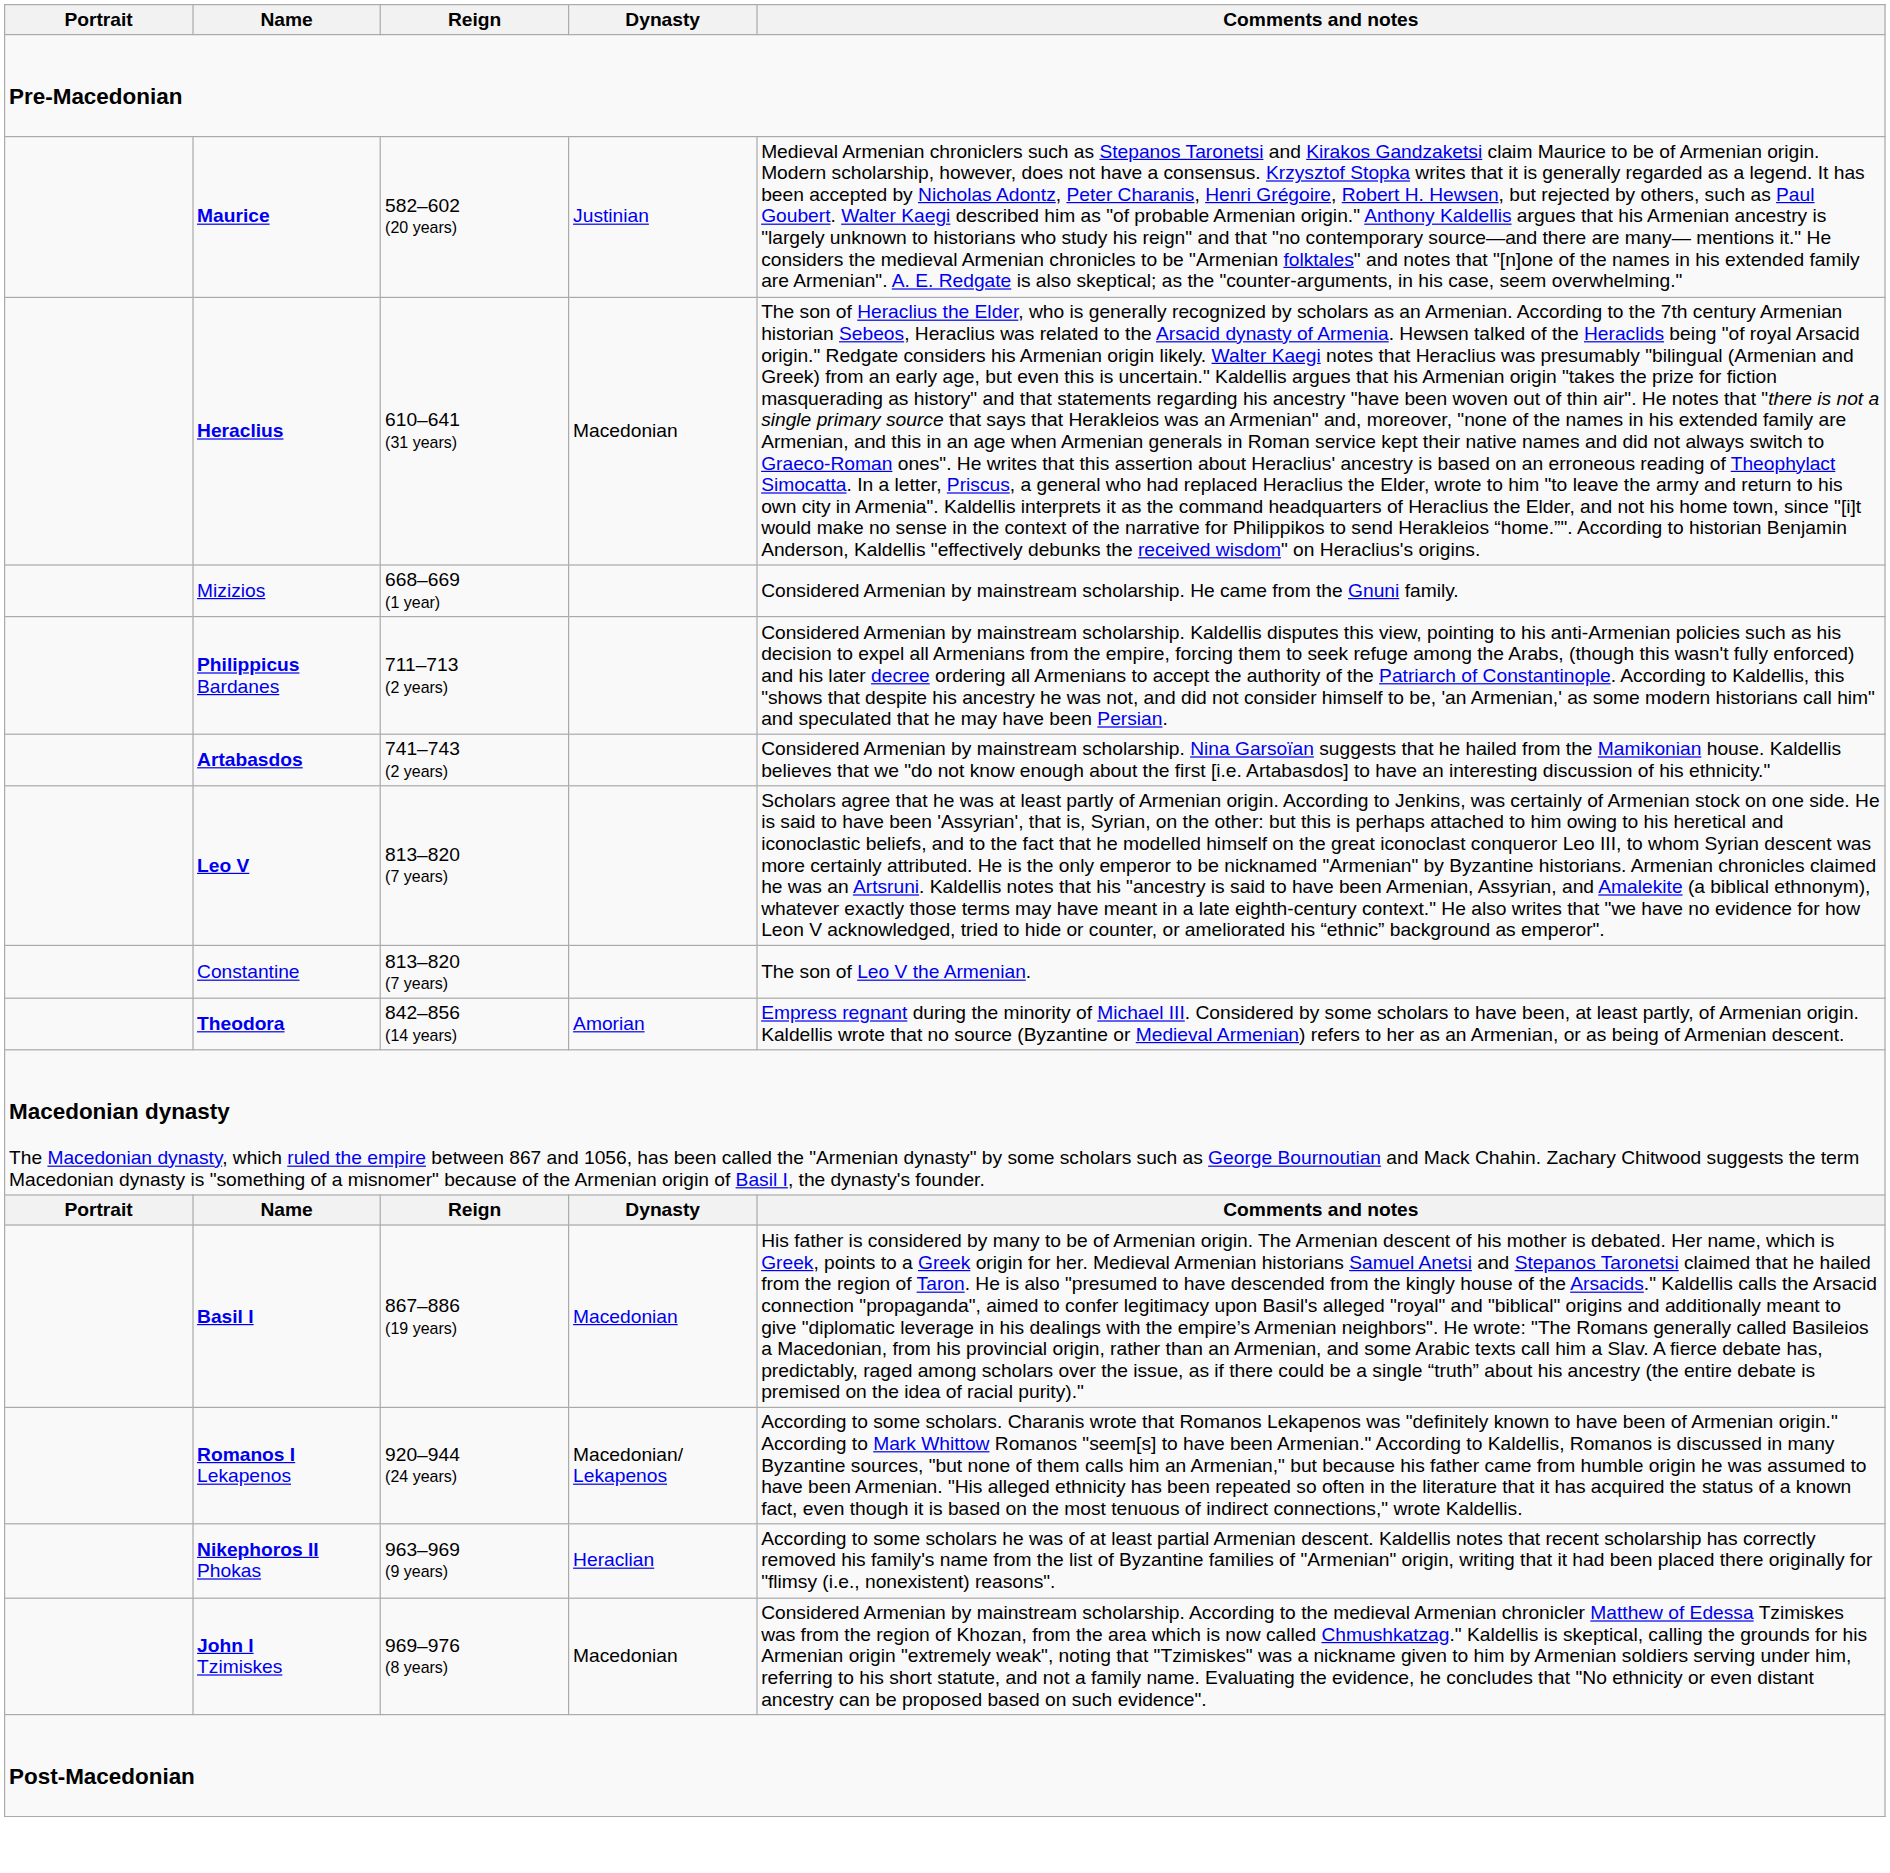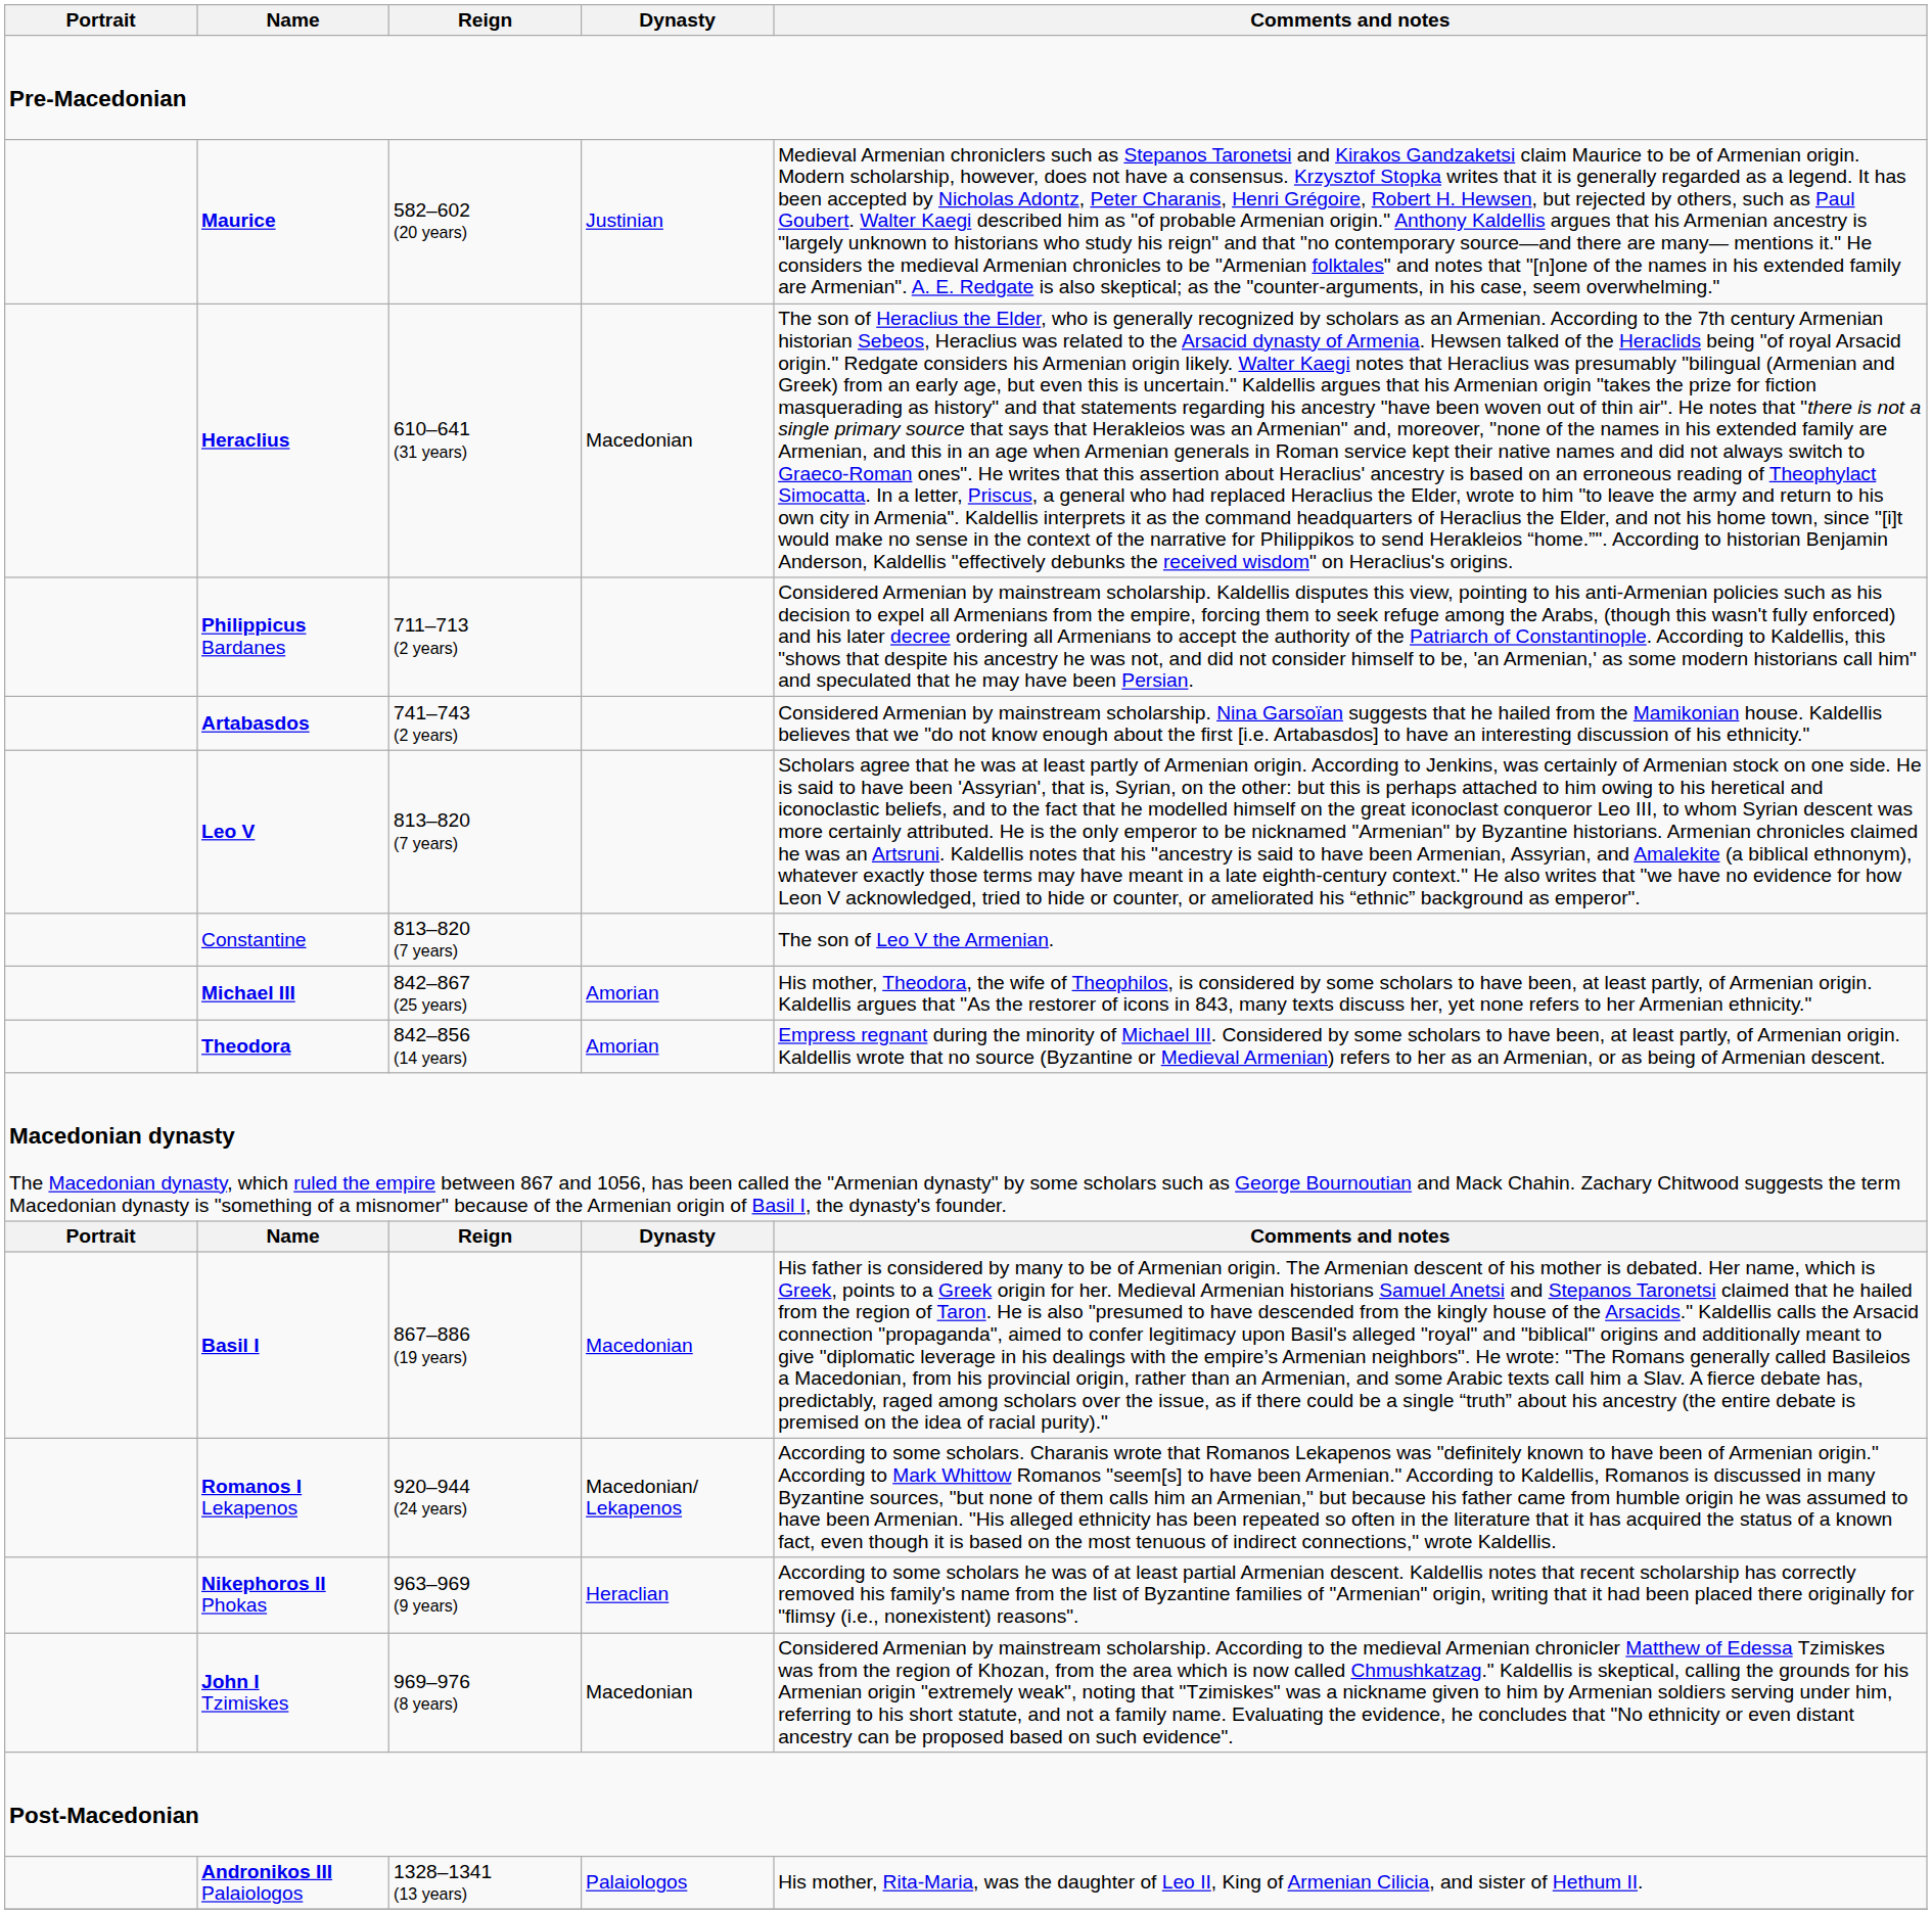- row: Mizizios | 668–669 (1 year) | Considered Armenian by mainstream scholarship. He came from the Gnuni family.
+ row: Michael III | 842–867 (25 years) | Amorian | His mother, Theodora, the wife of Theophilos, is considered by some scholars to have been, at least partly, of Armenian origin. Kaldellis argues that "As the restorer of icons in 843, many texts discuss her, yet none refers to her Armenian ethnicity."
+ row: Andronikos III Palaiologos | 1328–1341 (13 years) | Palaiologos | His mother, Rita-Maria, was the daughter of Leo II, King of Armenian Cilicia, and sister of Hethum II.
